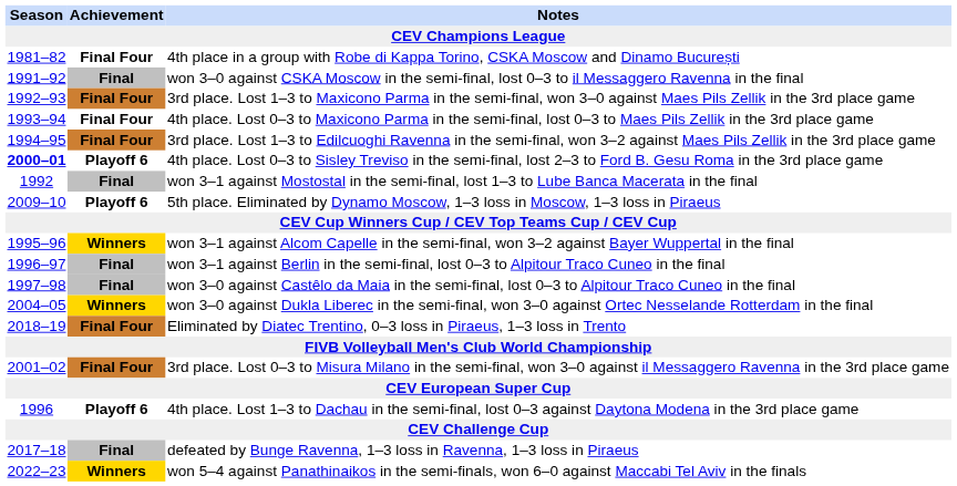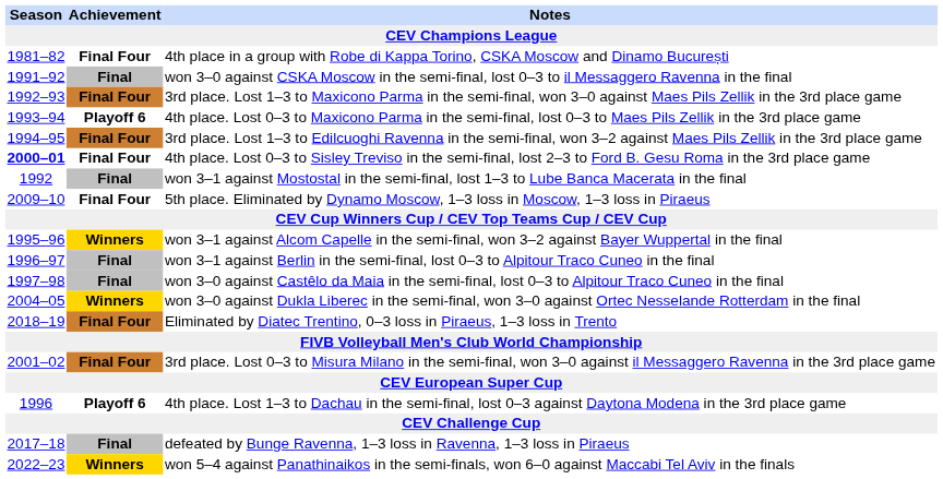row 6 | Achievement: Final Four -> Playoff 6
row 8 | Achievement: Playoff 6 -> Final Four
row 10 | Achievement: Playoff 6 -> Final Four
